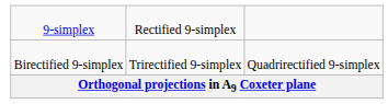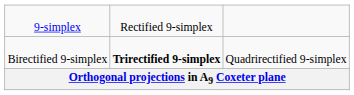Birectified 9-simplex | column 2: normal -> bold
